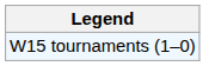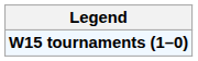row 2 | column 1: normal -> bold
